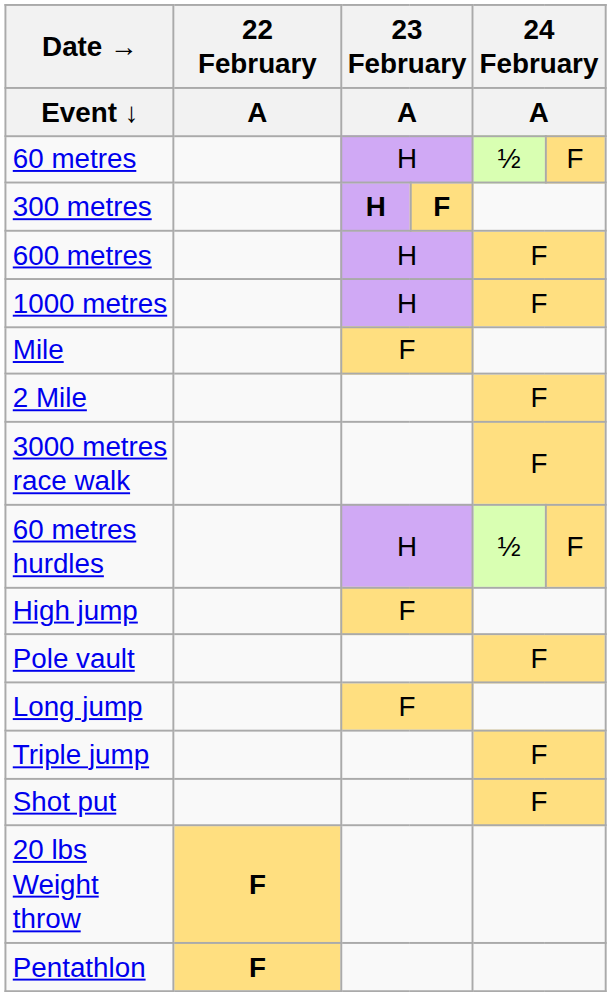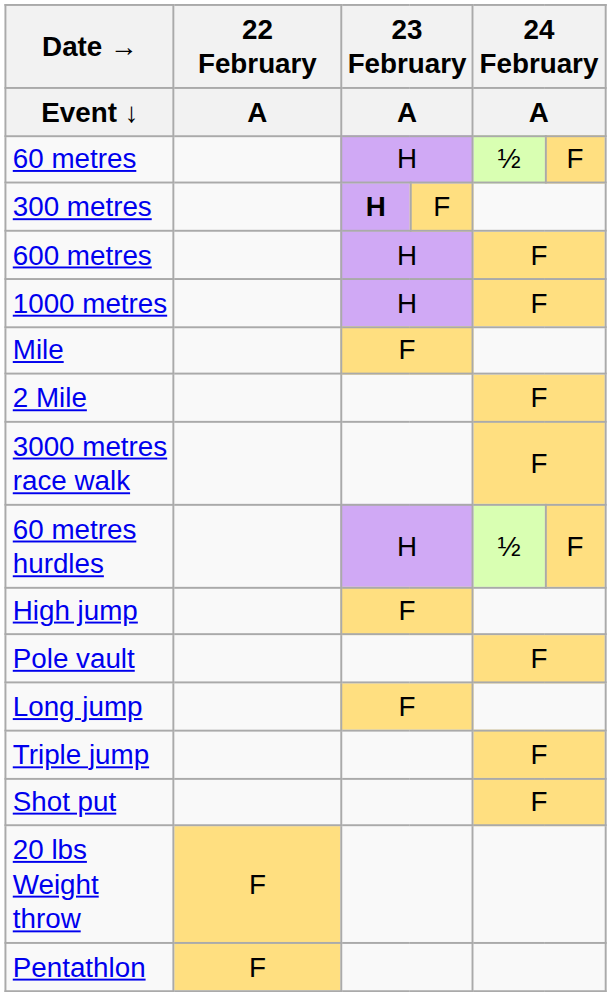300 metres | column 4: bold -> normal
20 lbs Weight throw | 22 February / A: bold -> normal
Pentathlon | 22 February / A: bold -> normal
